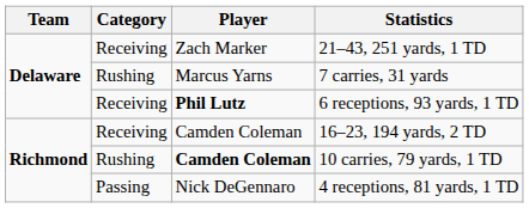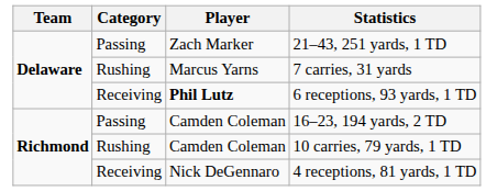21–43, 251 yards, 1 TD | Category: Receiving -> Passing
16–23, 194 yards, 2 TD | Category: Receiving -> Passing
10 carries, 79 yards, 1 TD | Player: bold -> normal
4 receptions, 81 yards, 1 TD | Category: Passing -> Receiving
